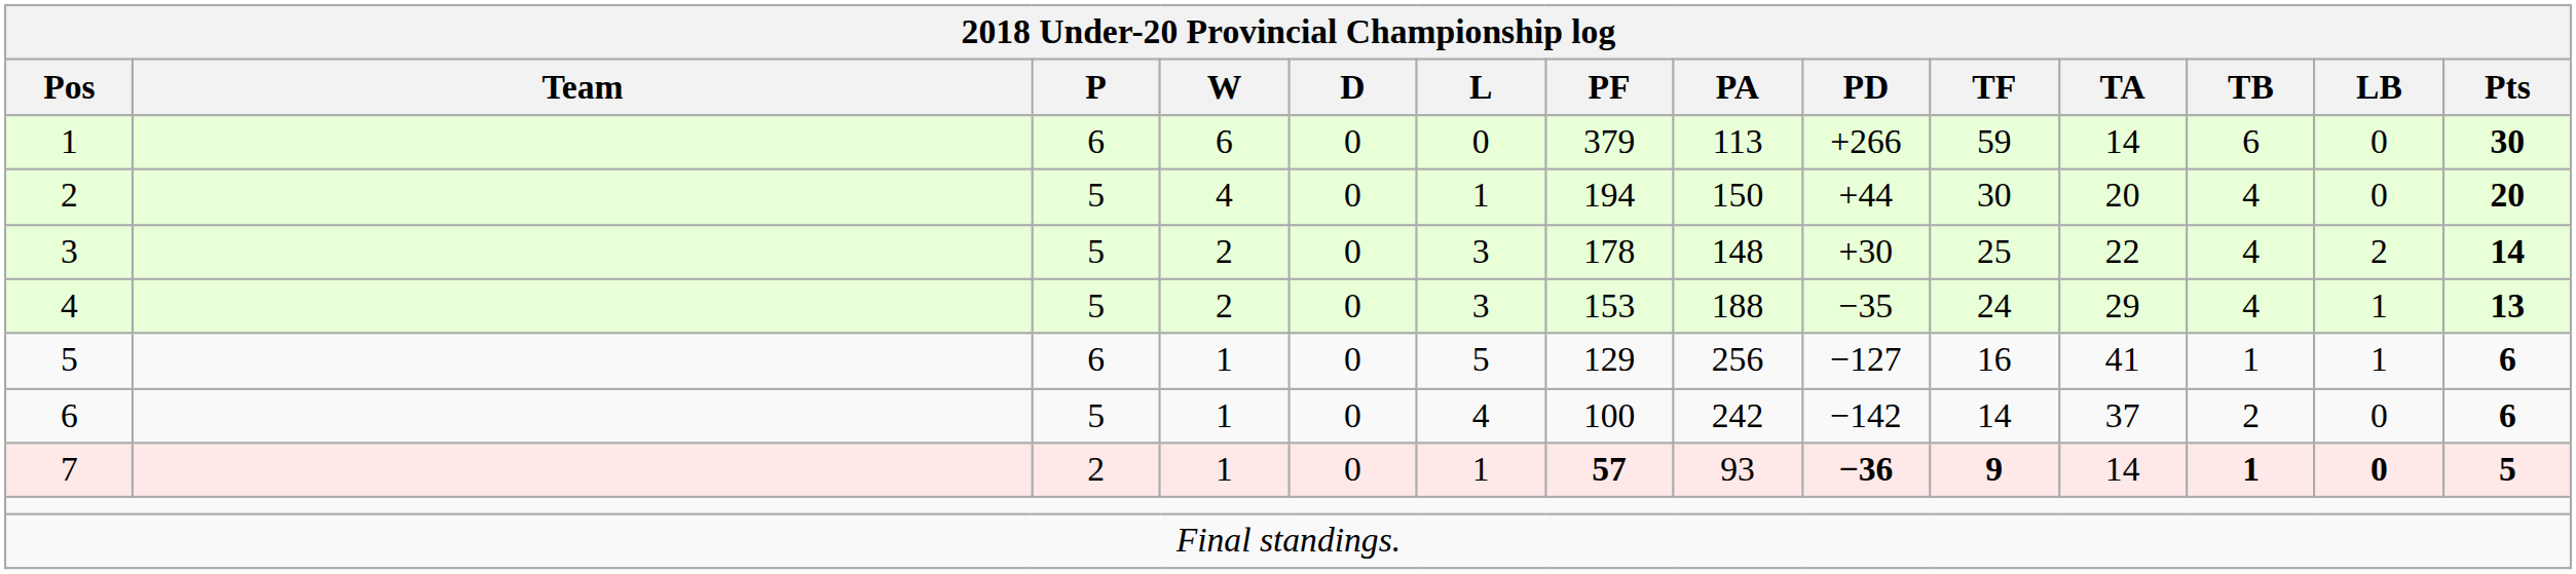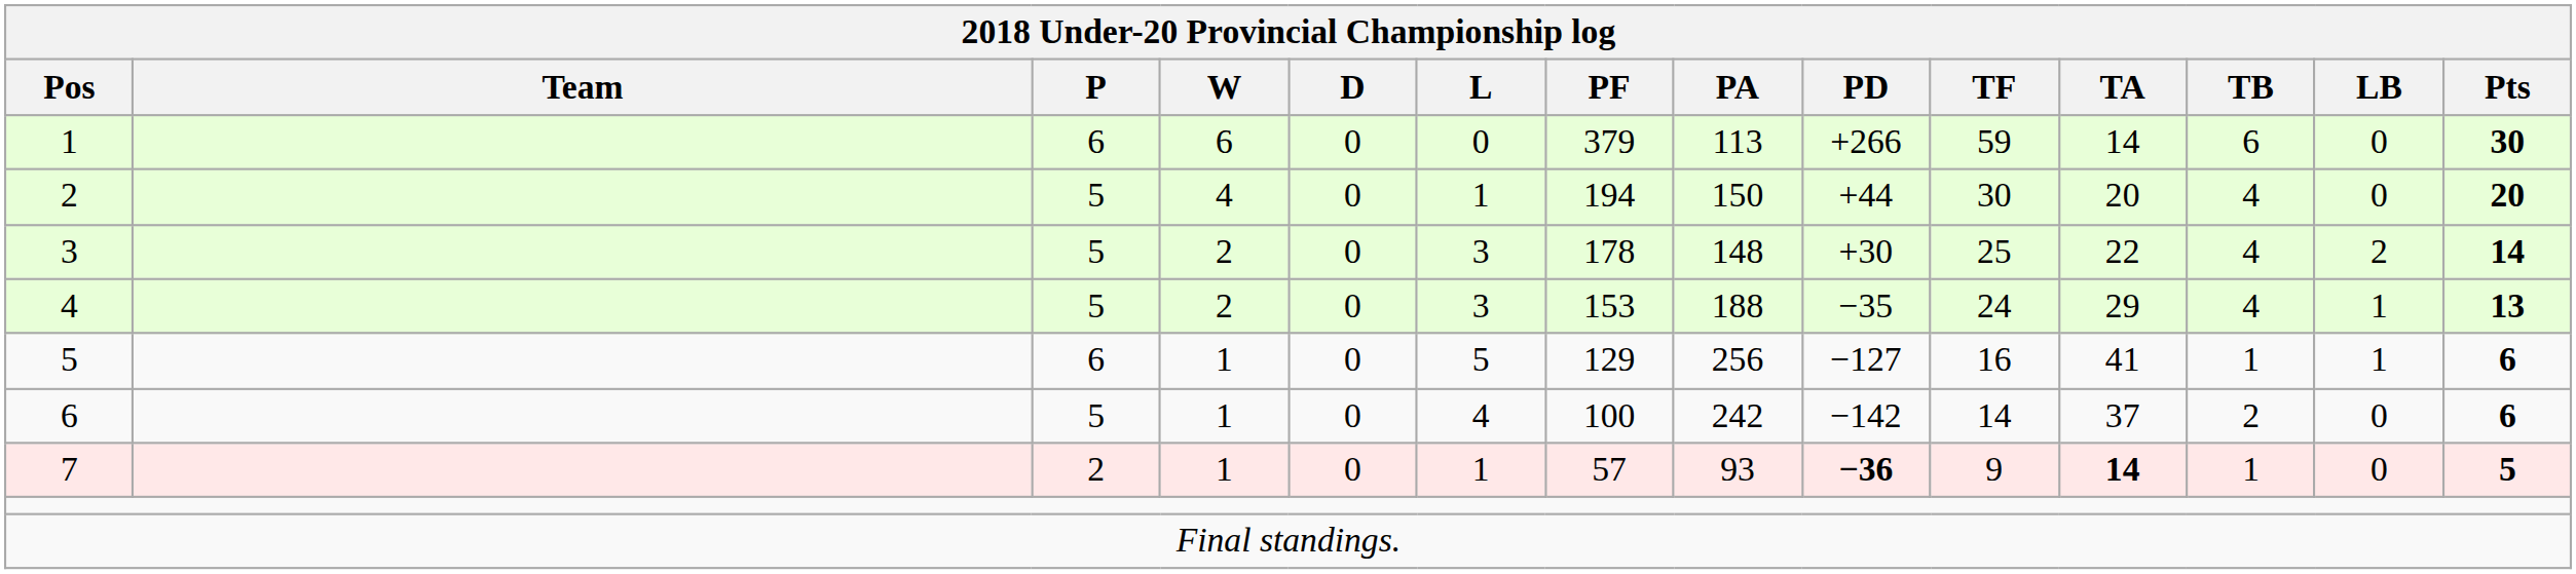7 | PF: bold -> normal
7 | TF: bold -> normal
7 | TA: normal -> bold
7 | TB: bold -> normal
7 | LB: bold -> normal
